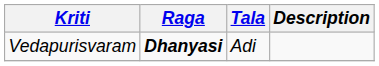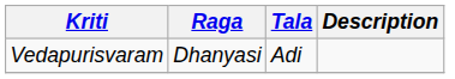Vedapurisvaram | Raga: bold -> normal
